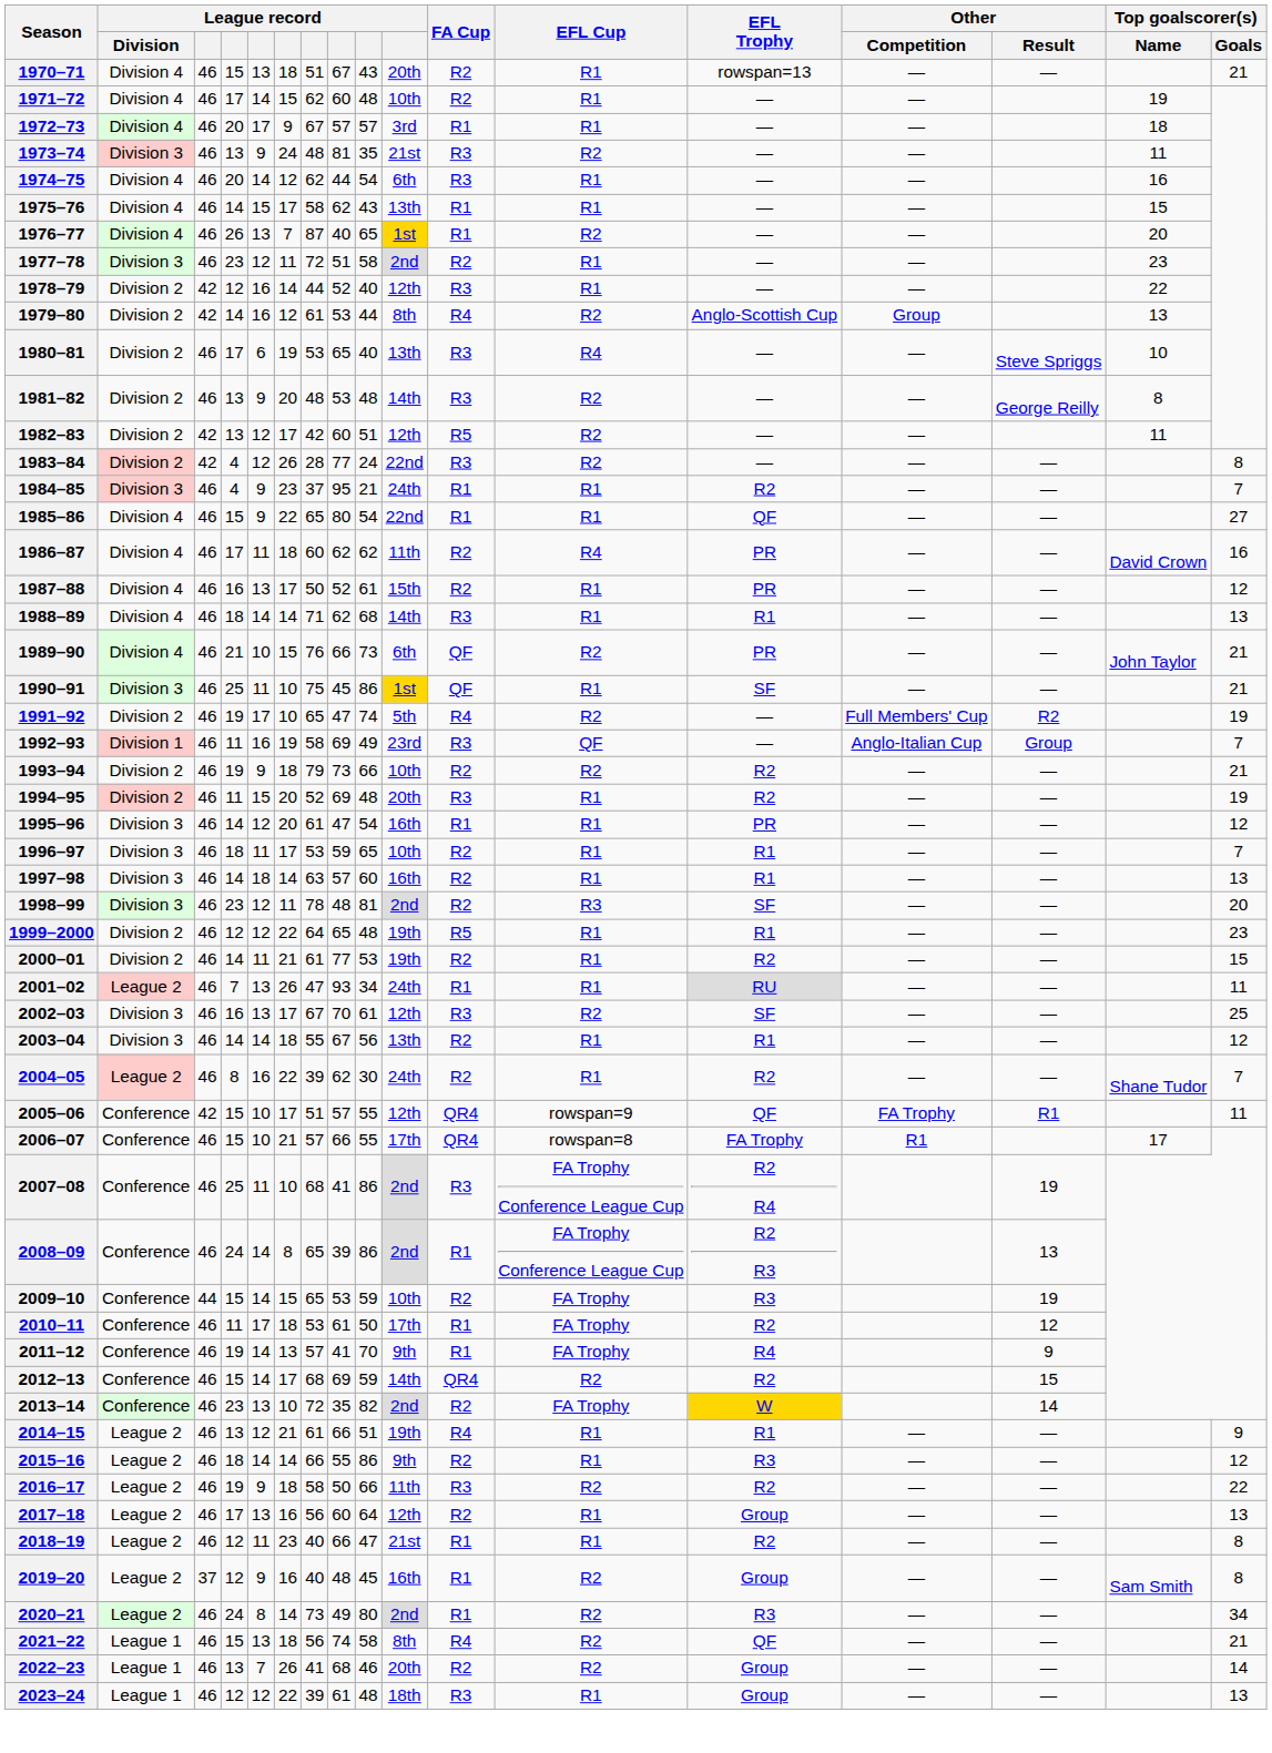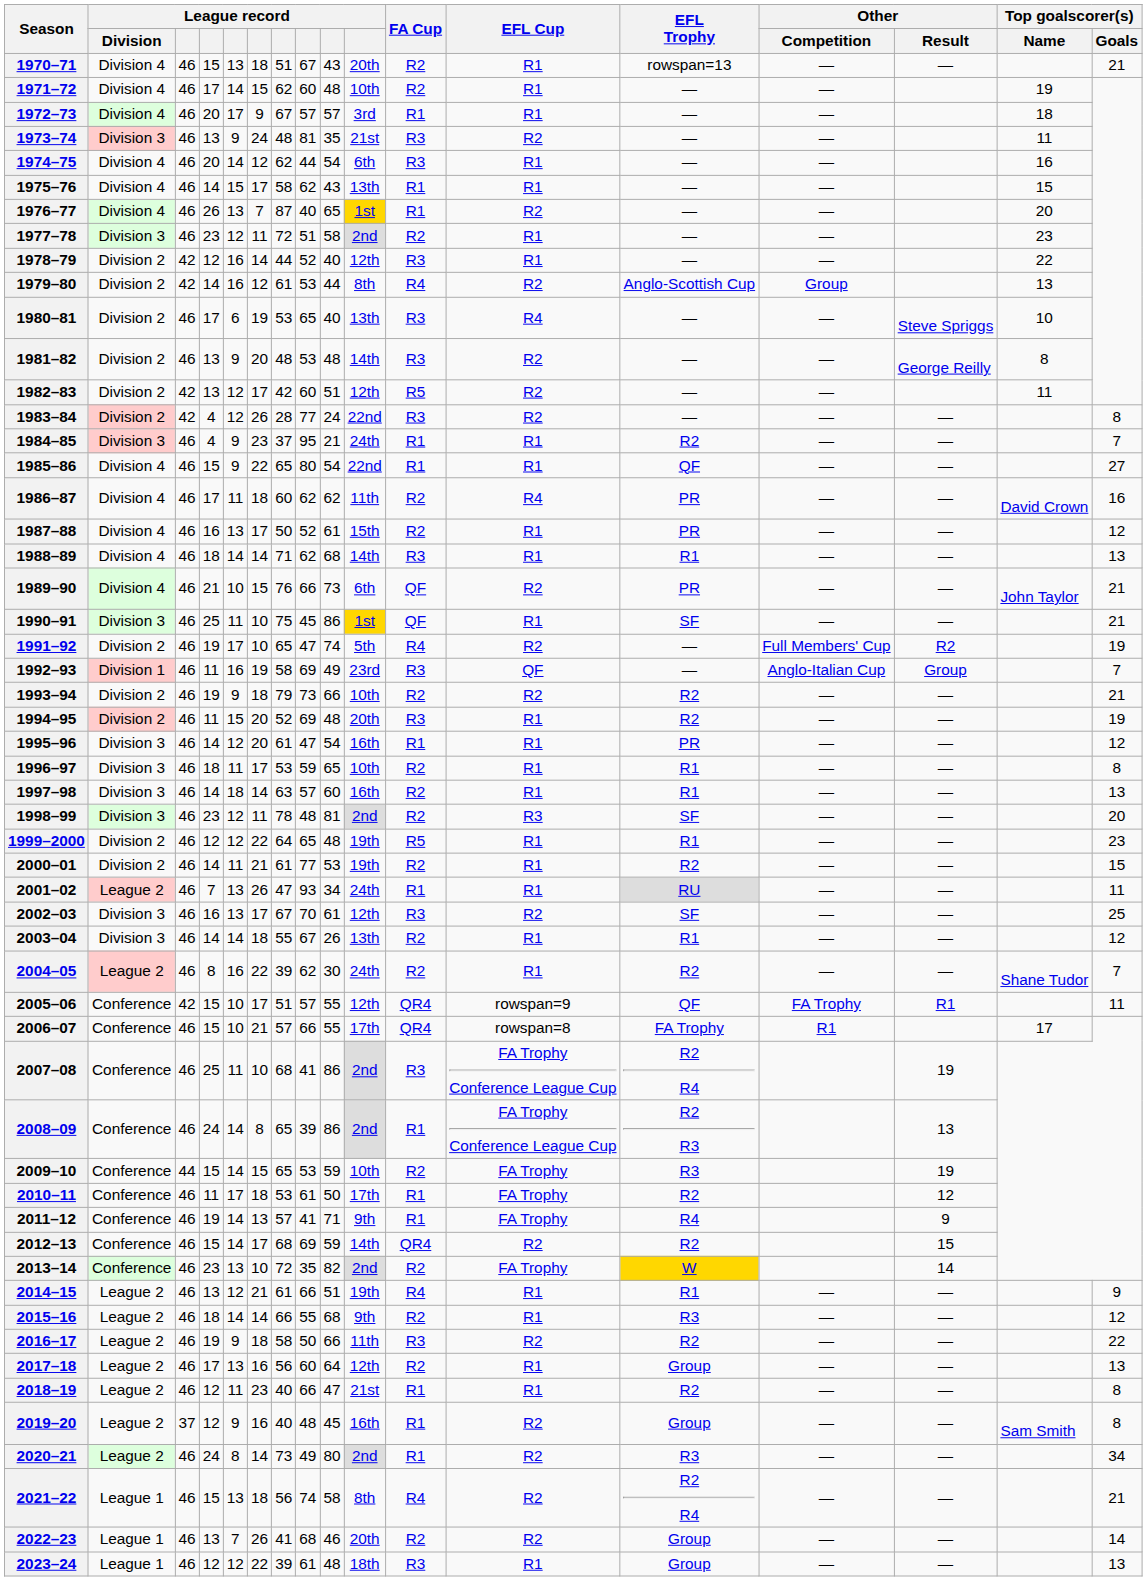1996–97 | Top goalscorer(s) / Goals: 7 -> 8
2003–04 | column 9: 56 -> 26
2011–12 | column 9: 70 -> 71
2015–16 | column 9: 86 -> 68
2021–22 | EFL Trophy: QF -> R2 R4
